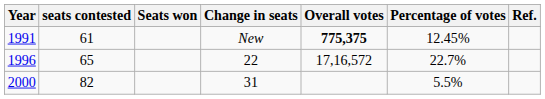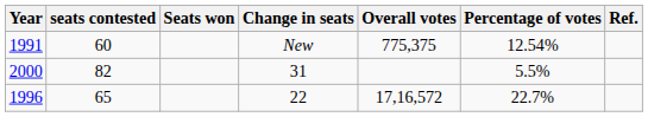1991 | seats contested: 61 -> 60
1991 | Overall votes: bold -> normal
1991 | Percentage of votes: 12.45% -> 12.54%
rows swapped: 1996 <-> 2000
